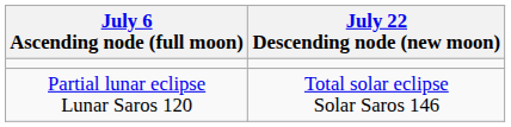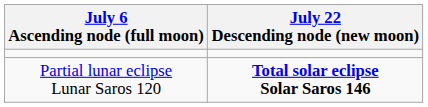row 3 | July 22 Descending node (new moon): normal -> bold
